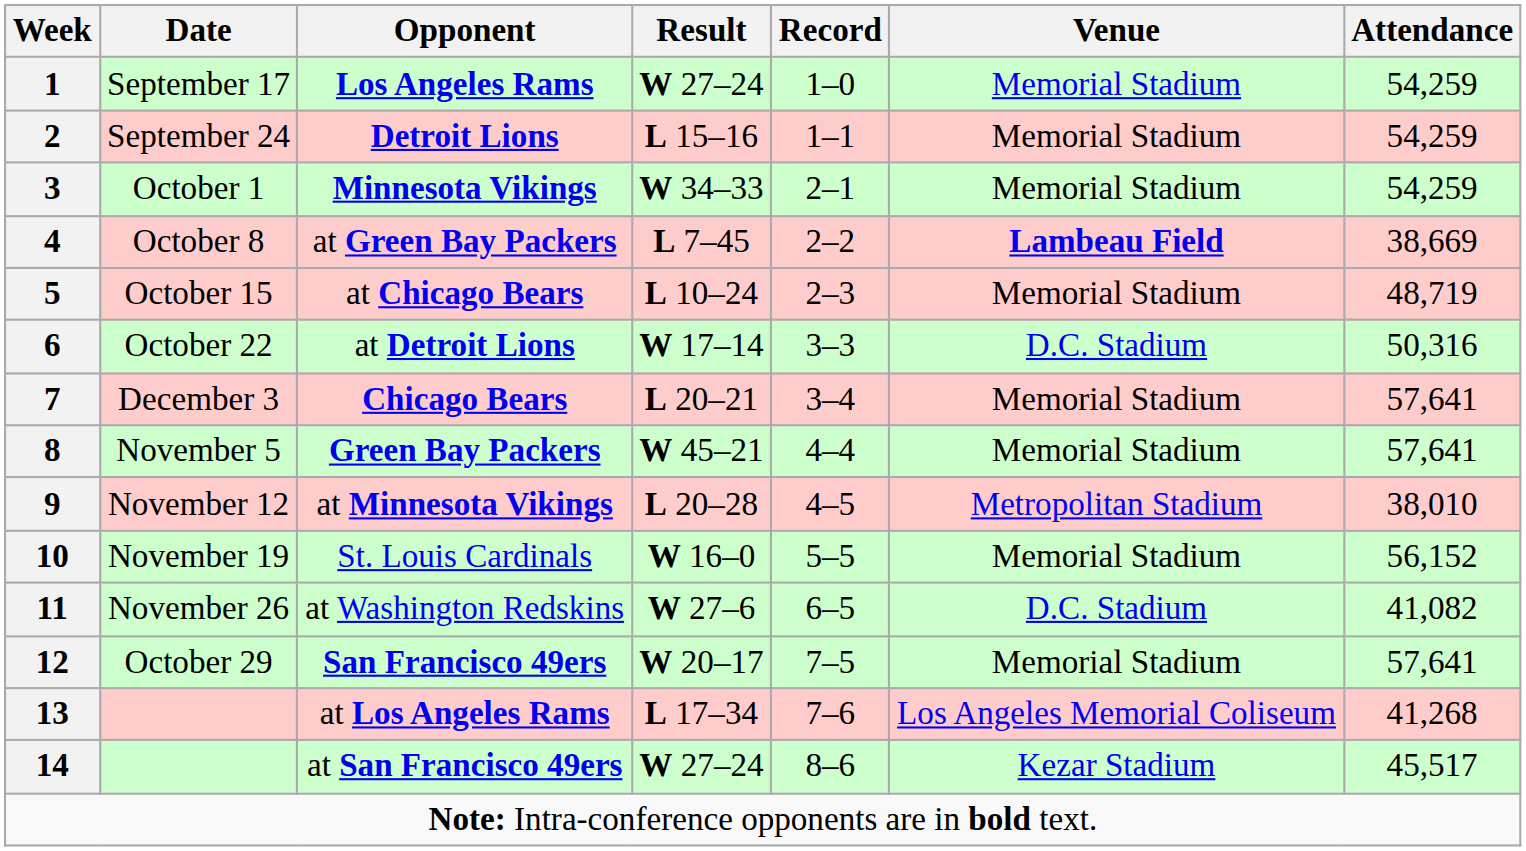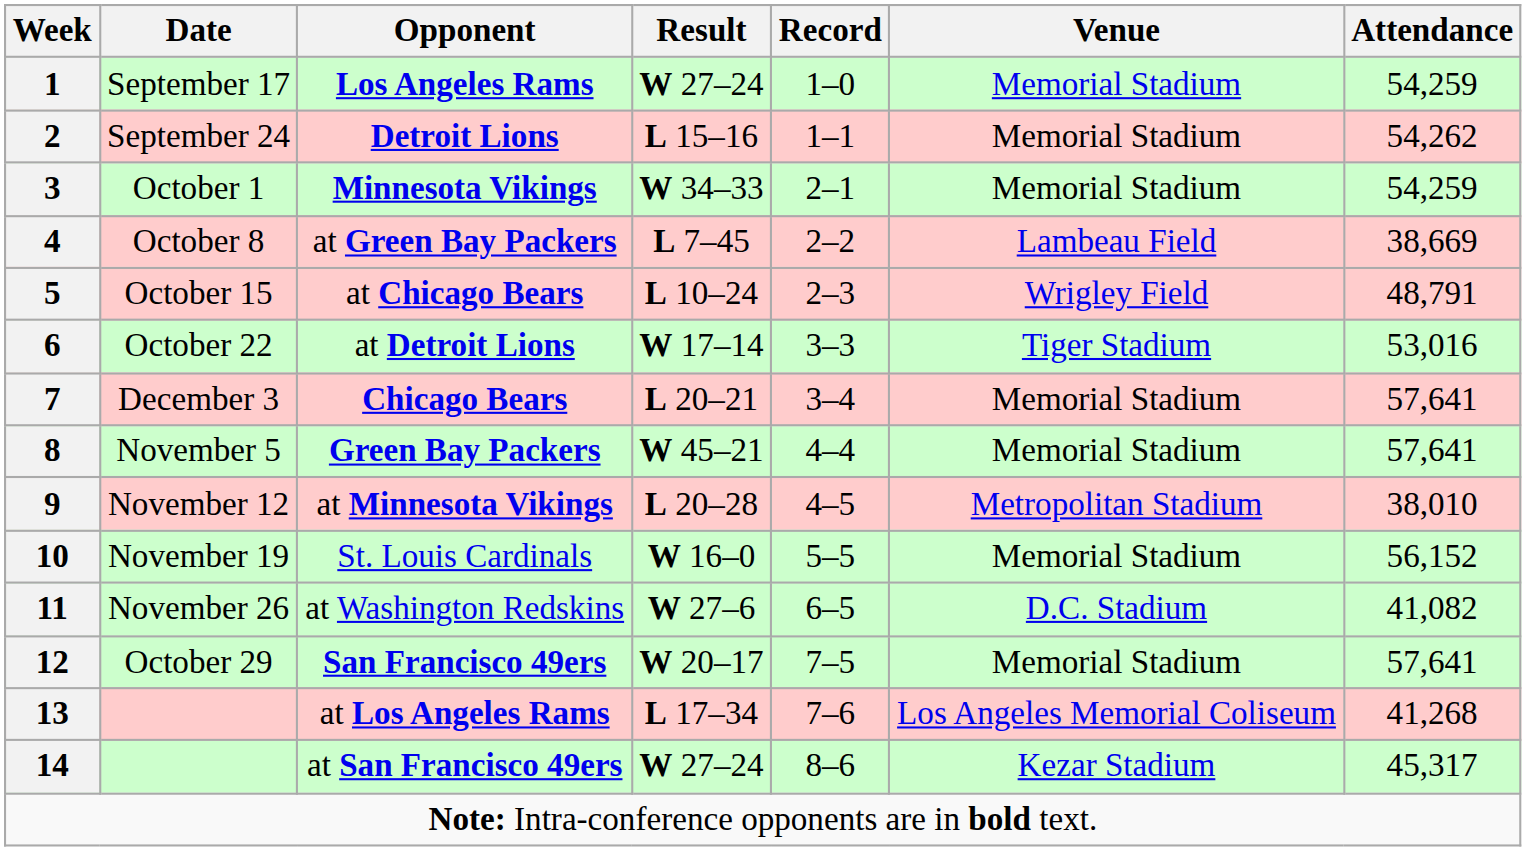2 | Attendance: 54,259 -> 54,262
4 | Venue: bold -> normal
5 | Venue: Memorial Stadium -> Wrigley Field
5 | Attendance: 48,719 -> 48,791
6 | Venue: D.C. Stadium -> Tiger Stadium
6 | Attendance: 50,316 -> 53,016
14 | Attendance: 45,517 -> 45,317
